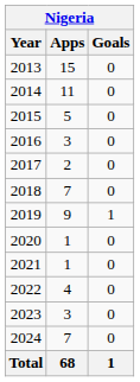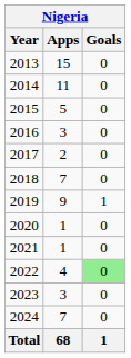2022 | Goals: no background -> lightgreen background
